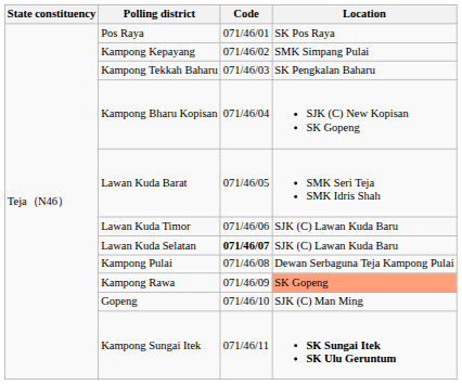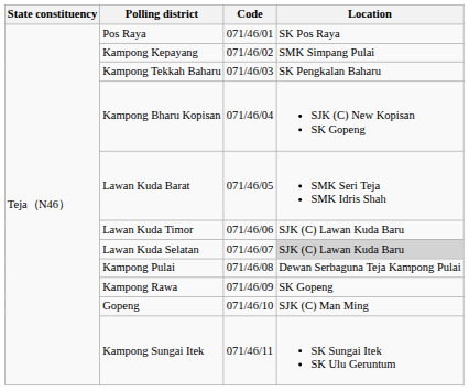Lawan Kuda Selatan | Code: bold -> normal
Lawan Kuda Selatan | Location: no background -> lightgrey background
Kampong Rawa | Location: lightsalmon background -> no background
Kampong Sungai Itek | Location: bold -> normal
